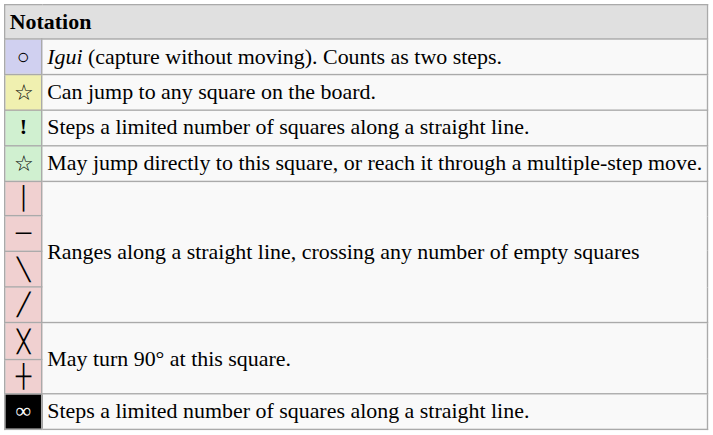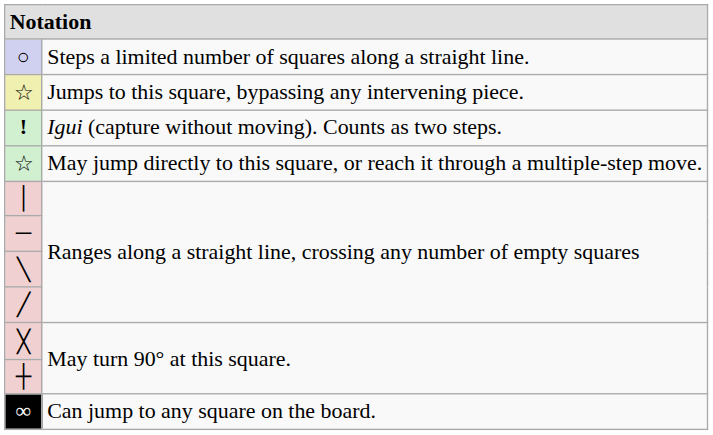row 2 | column 2: Igui (capture without moving). Counts as two steps. -> Steps a limited number of squares along a straight line.
row 3 | column 2: Can jump to any square on the board. -> Jumps to this square, bypassing any intervening piece.
row 4 | column 2: Steps a limited number of squares along a straight line. -> Igui (capture without moving). Counts as two steps.
row 12 | column 2: Steps a limited number of squares along a straight line. -> Can jump to any square on the board.
